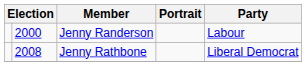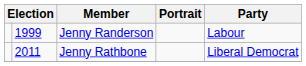Jenny Randerson | column 2: 2000 -> 1999
Jenny Rathbone | column 2: 2008 -> 2011
